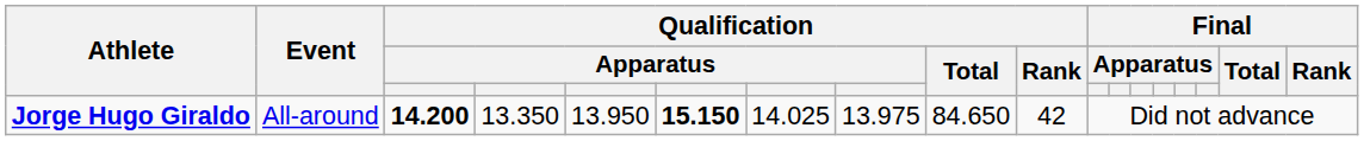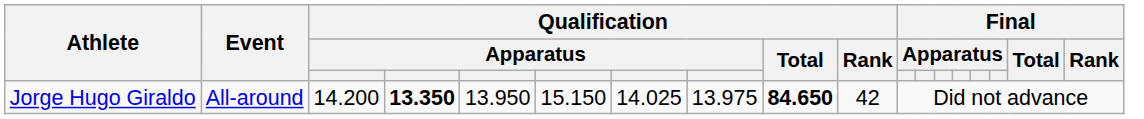row 4 | Athlete: bold -> normal
row 4 | column 3: bold -> normal
row 4 | column 4: normal -> bold
row 4 | column 6: bold -> normal
row 4 | Qualification / Total: normal -> bold
